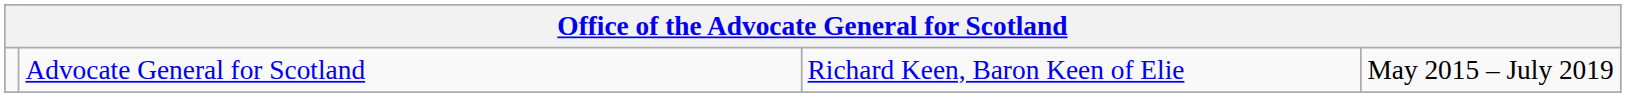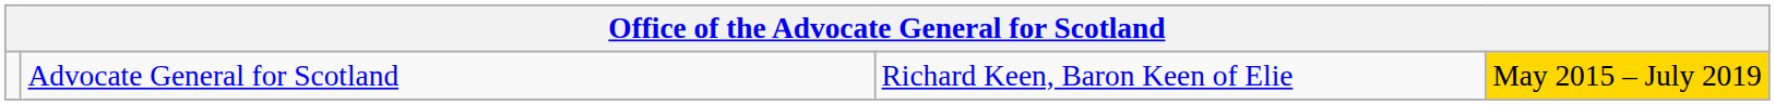Advocate General for Scotland | column 4: no background -> gold background
